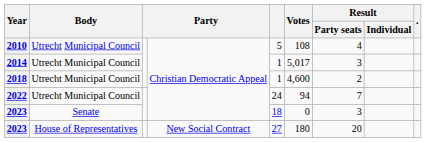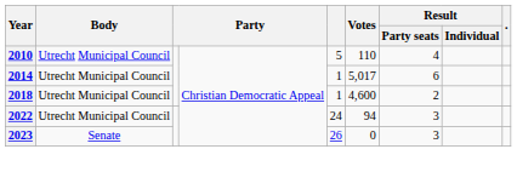2010 | Votes: 108 -> 110
2014 | Result / Party seats: 3 -> 6
2022 | Result / Party seats: 7 -> 3
2023 / Senate | column 5: 18 -> 26
- row: 2023 | House of Representatives | New Social Contract | 27 | 180 | 20
